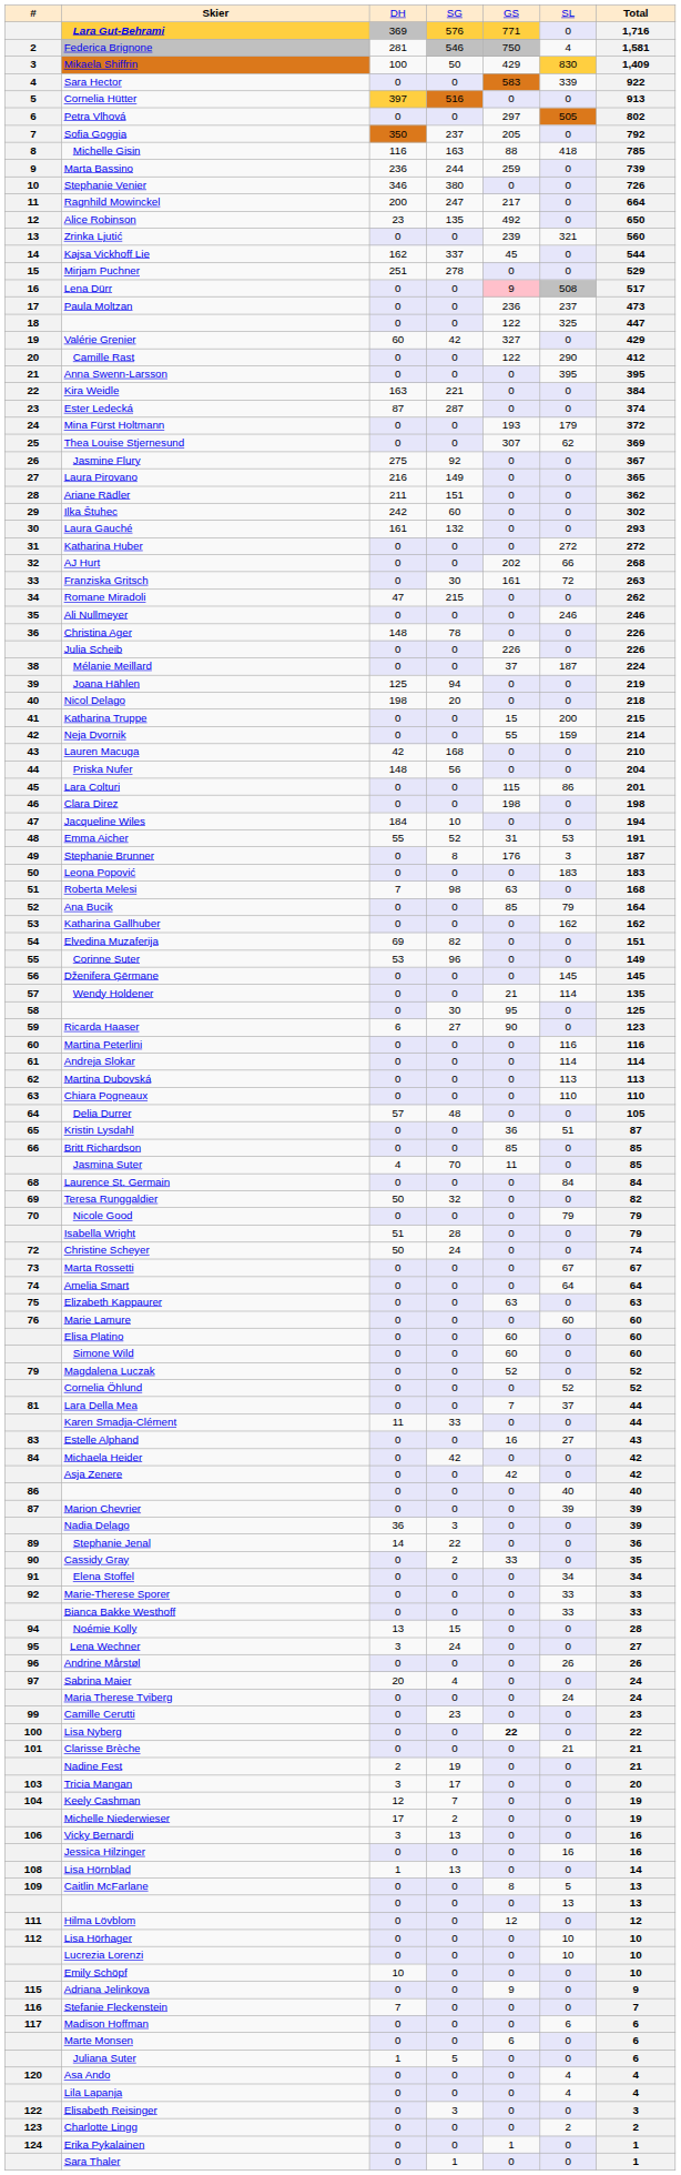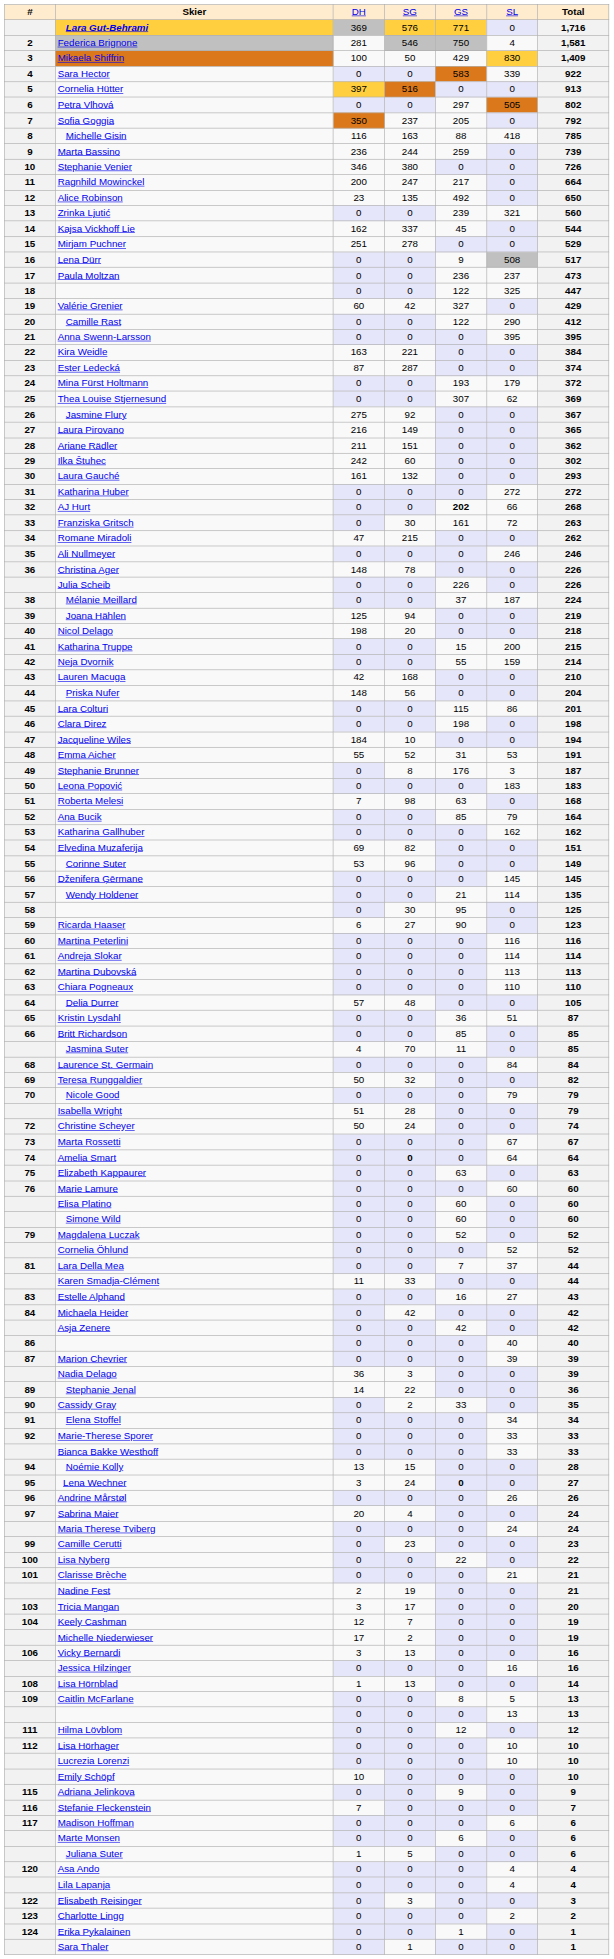Lena Dürr | column 5: pink background -> no background
AJ Hurt | column 5: normal -> bold
Amelia Smart | column 4: normal -> bold
Lena Wechner | column 5: normal -> bold
Lisa Nyberg | column 5: bold -> normal
